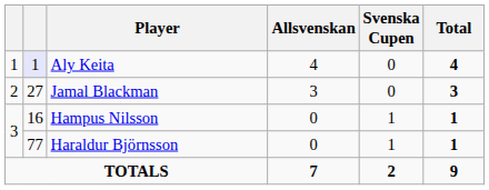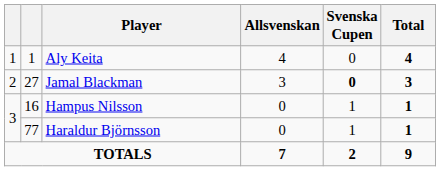Aly Keita | column 2: lavender background -> no background
Jamal Blackman | Svenska Cupen: normal -> bold
